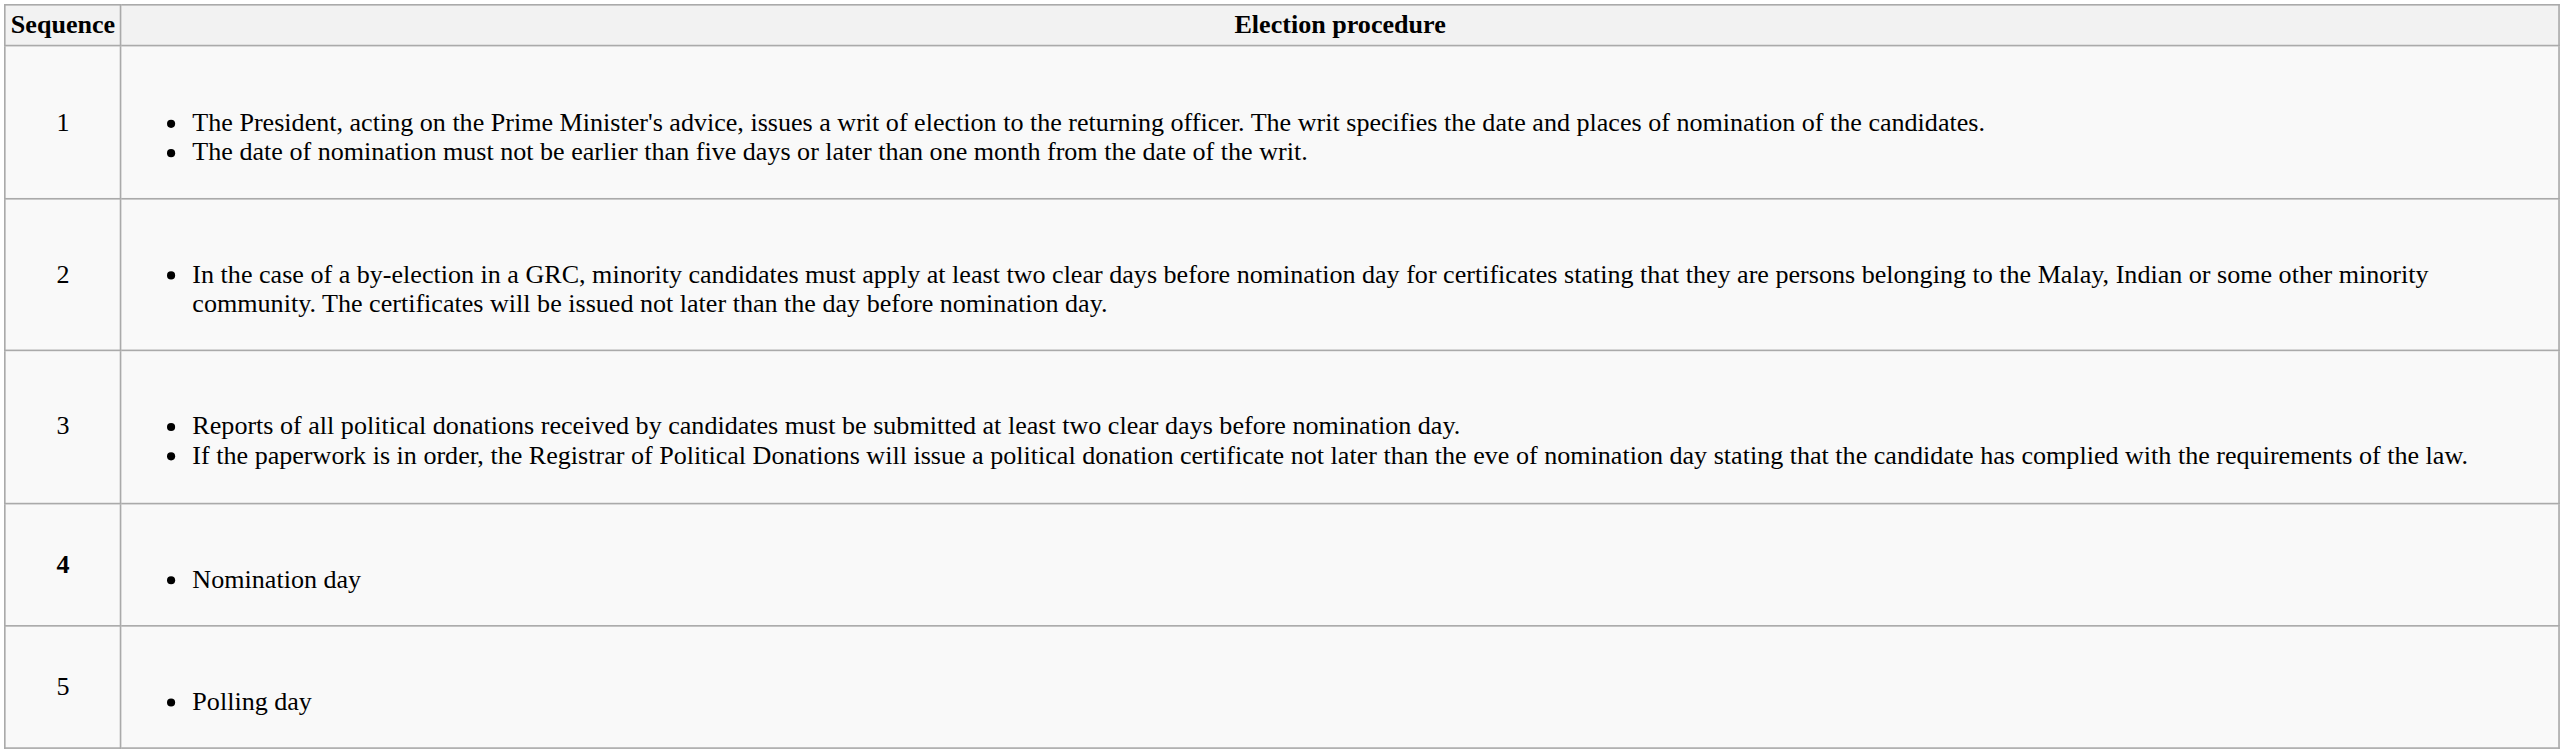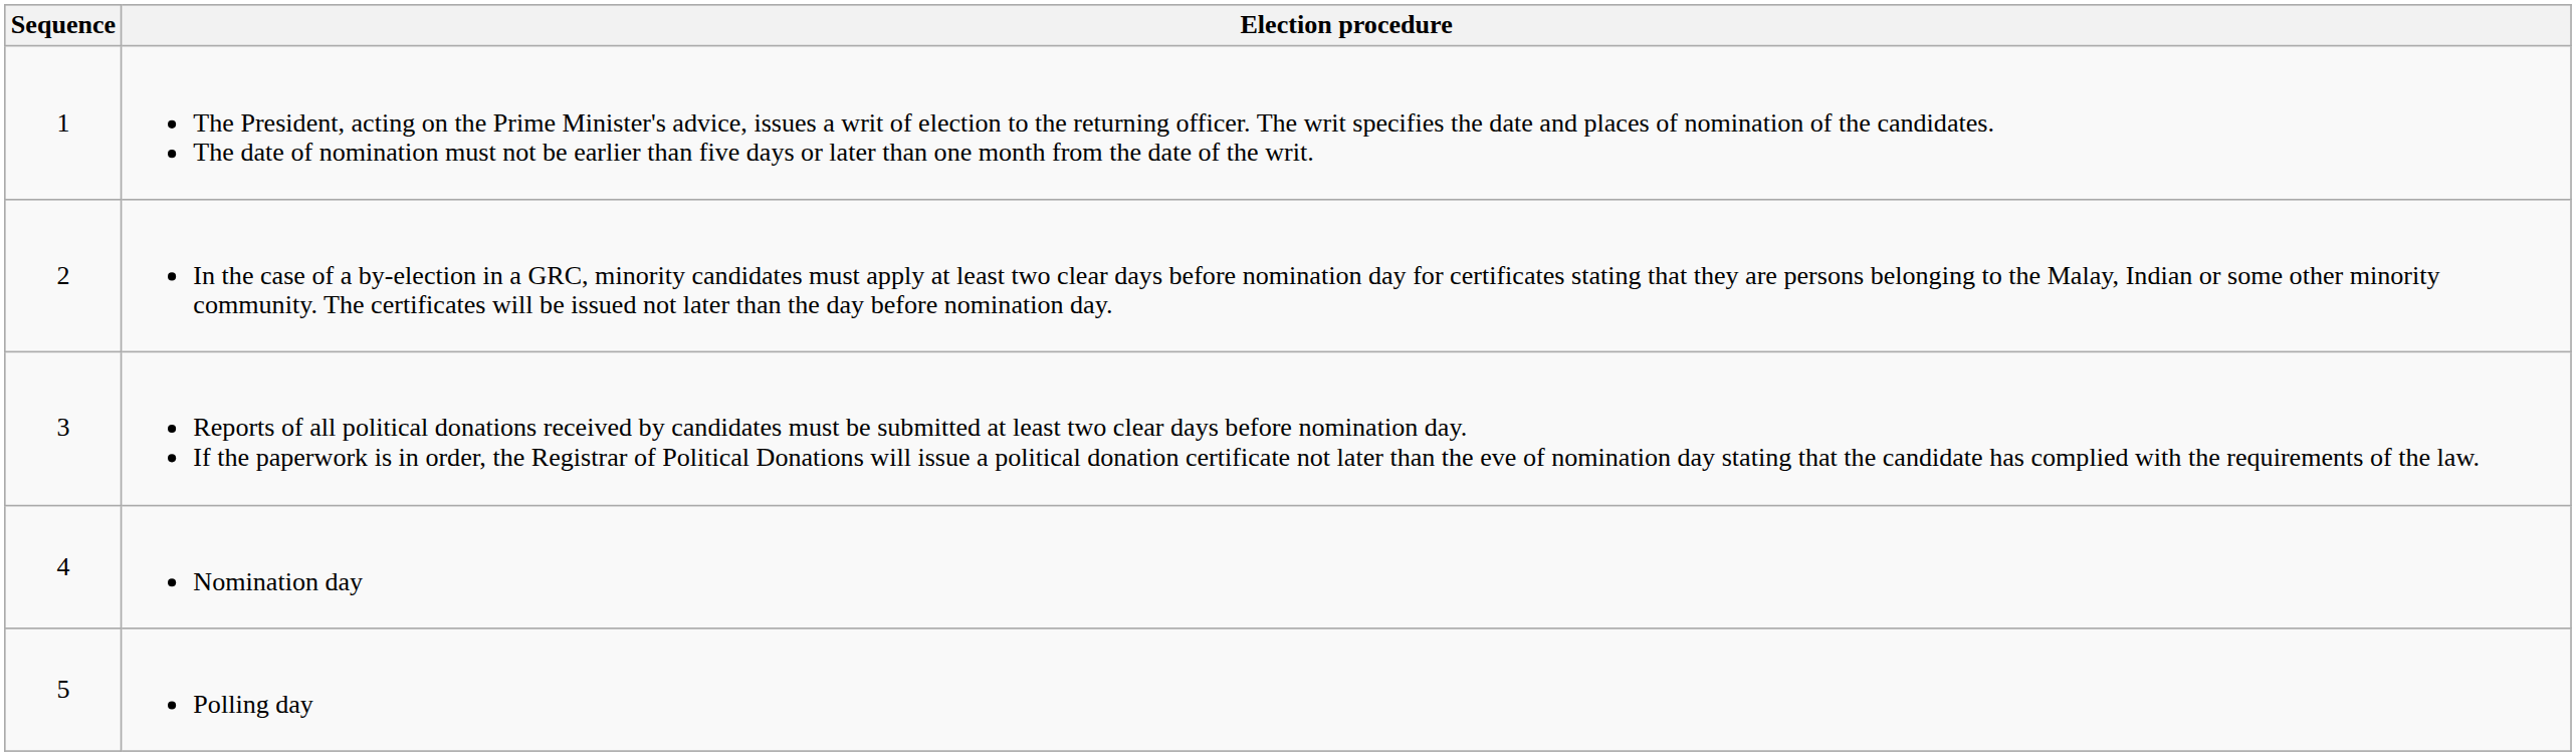Nomination day | Sequence: bold -> normal
